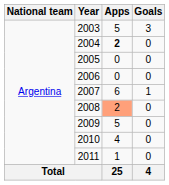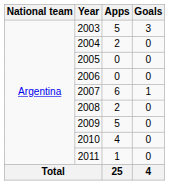2004 | Apps: bold -> normal
2008 | Apps: lightsalmon background -> no background
